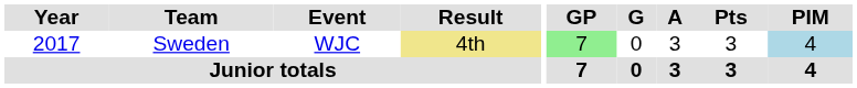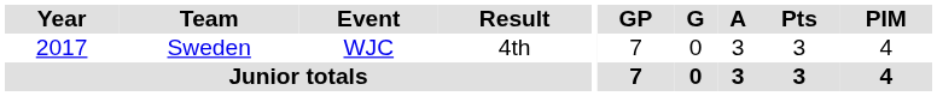Sweden | Result: khaki background -> no background
Sweden | GP: lightgreen background -> no background
Sweden | PIM: lightblue background -> no background
